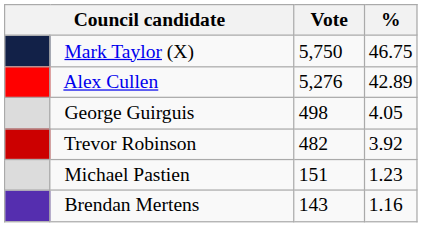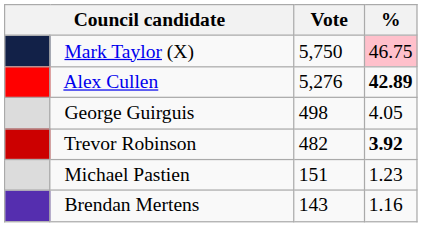Mark Taylor (X) | %: no background -> pink background
Alex Cullen | %: normal -> bold
Trevor Robinson | %: normal -> bold
